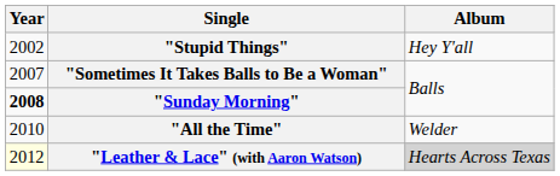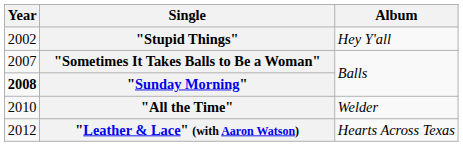"Leather & Lace" (with Aaron Watson) | Year: lightyellow background -> no background
"Leather & Lace" (with Aaron Watson) | Album: lightgrey background -> no background
